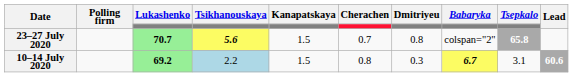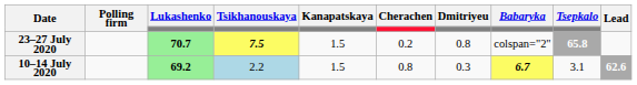23–27 July 2020 | Tsikhanouskaya: 5.6 -> 7.5
23–27 July 2020 | Cherachen: 0.7 -> 0.2
10–14 July 2020 | Lead: 60.6 -> 62.6
